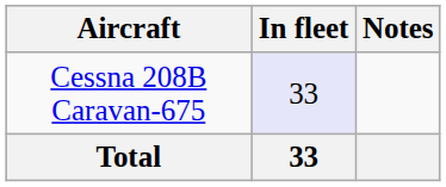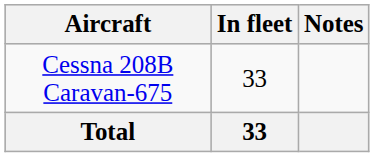Cessna 208B Caravan-675 | In fleet: lavender background -> no background
